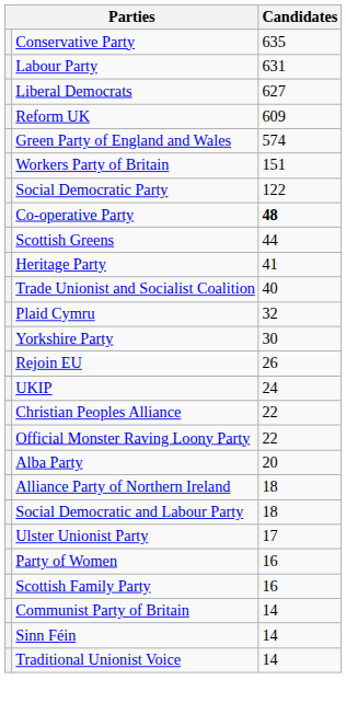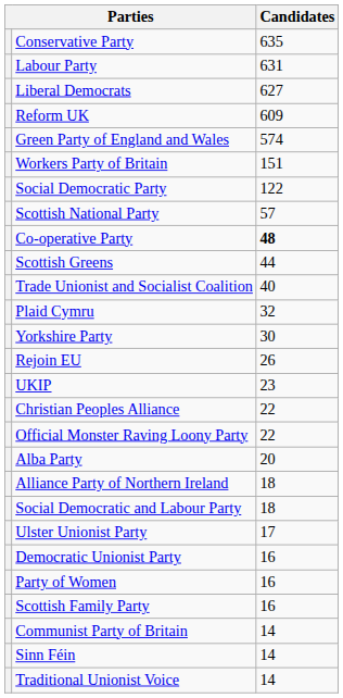+ row: Scottish National Party | 57
- row: Heritage Party | 41
UKIP | Candidates: 24 -> 23
+ row: Democratic Unionist Party | 16
